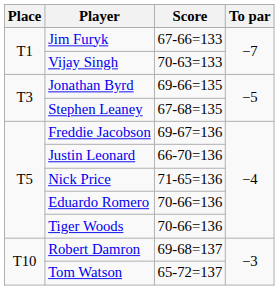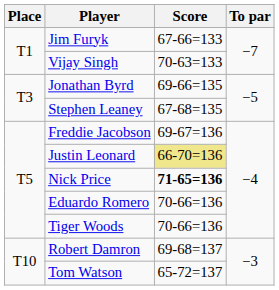Justin Leonard | Score: no background -> khaki background
Nick Price | Score: normal -> bold
